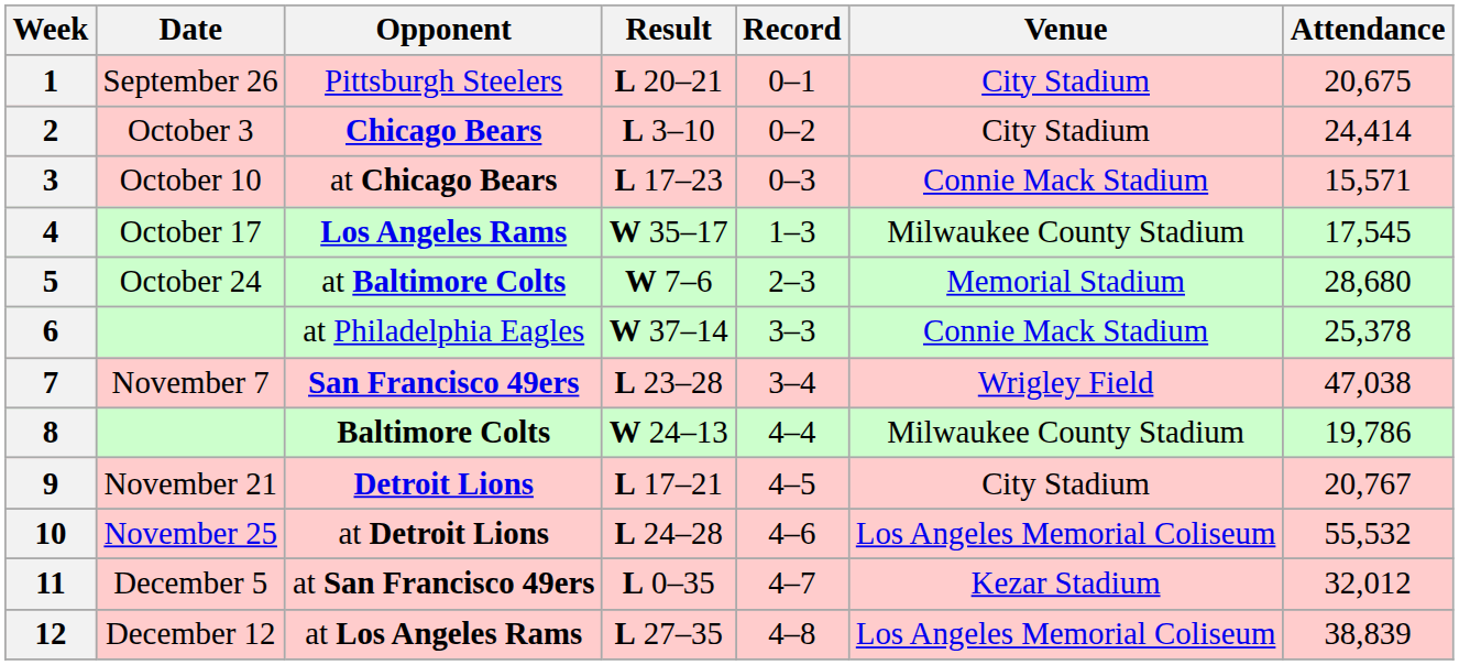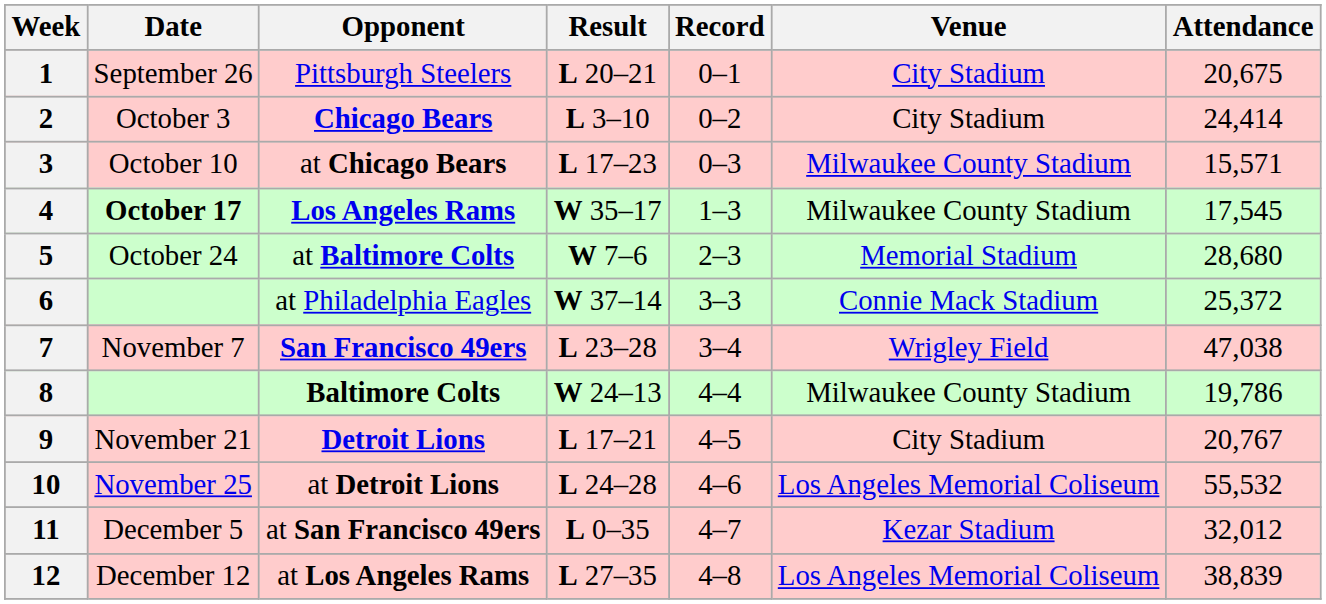3 | Venue: Connie Mack Stadium -> Milwaukee County Stadium
4 | Date: normal -> bold
6 | Attendance: 25,378 -> 25,372
